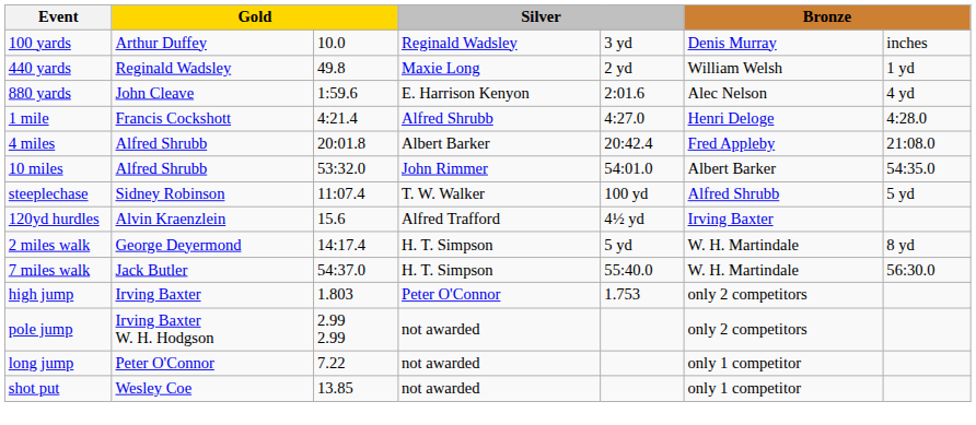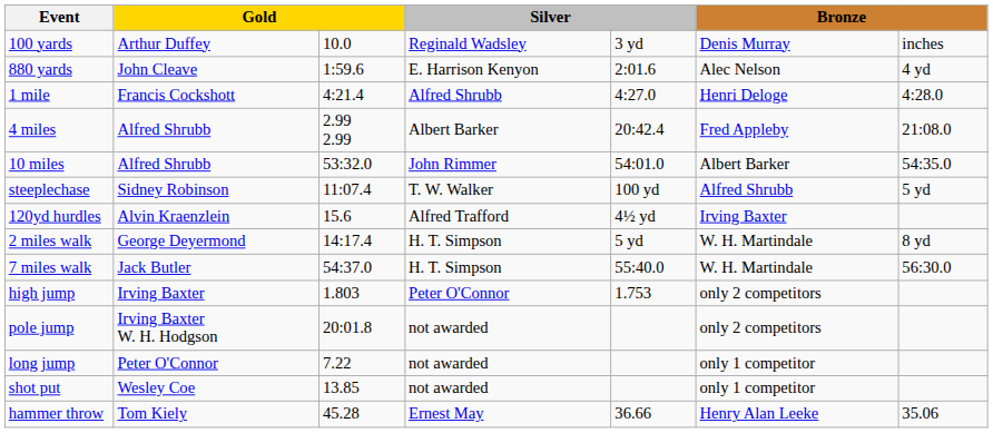- row: 440 yards | Reginald Wadsley | 49.8 | Maxie Long | 2 yd | William Welsh | 1 yd
4 miles | column 3: 20:01.8 -> 2.99 2.99
pole jump | column 3: 2.99 2.99 -> 20:01.8
+ row: hammer throw | Tom Kiely | 45.28 | Ernest May | 36.66 | Henry Alan Leeke | 35.06
